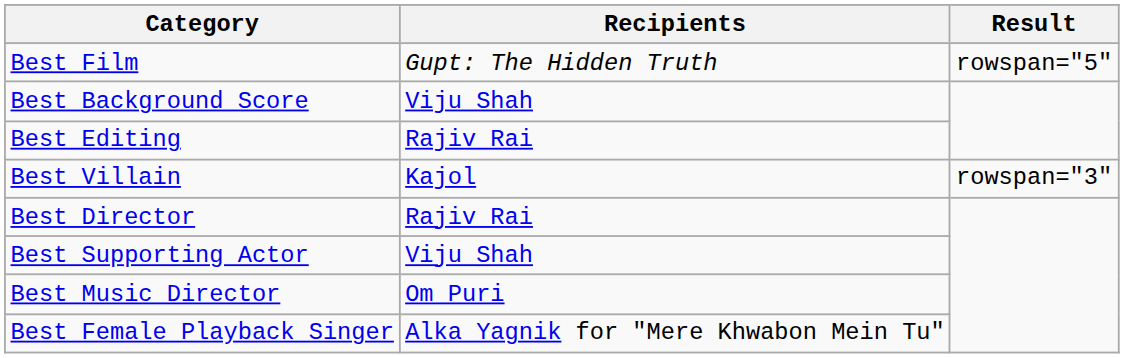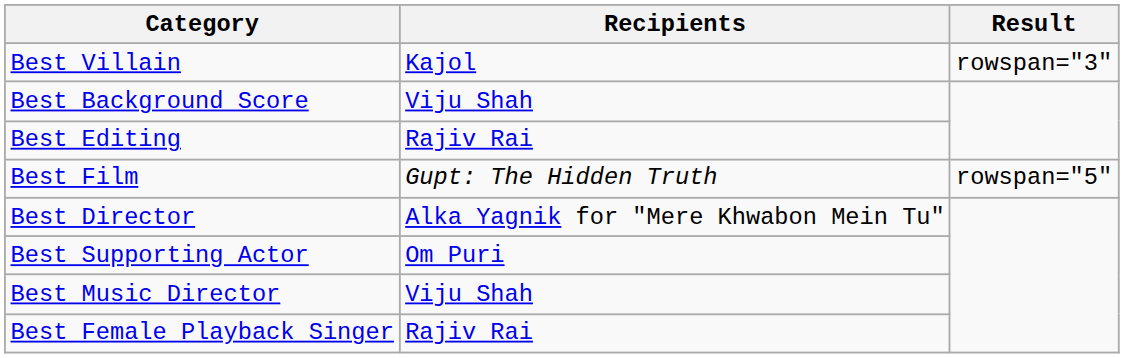rows swapped: Best Villain <-> Best Film
Best Director | Recipients: Rajiv Rai -> Alka Yagnik for "Mere Khwabon Mein Tu"
Best Supporting Actor | Recipients: Viju Shah -> Om Puri
Best Music Director | Recipients: Om Puri -> Viju Shah
Best Female Playback Singer | Recipients: Alka Yagnik for "Mere Khwabon Mein Tu" -> Rajiv Rai
